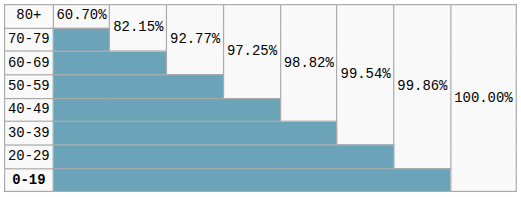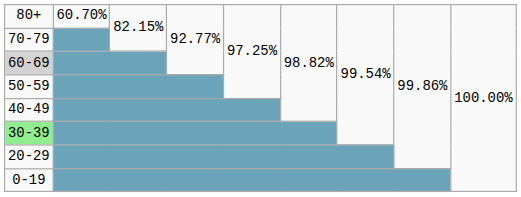60-69 | column 1: no background -> lightgrey background
30-39 | column 1: no background -> lightgreen background
0-19 | column 1: bold -> normal
